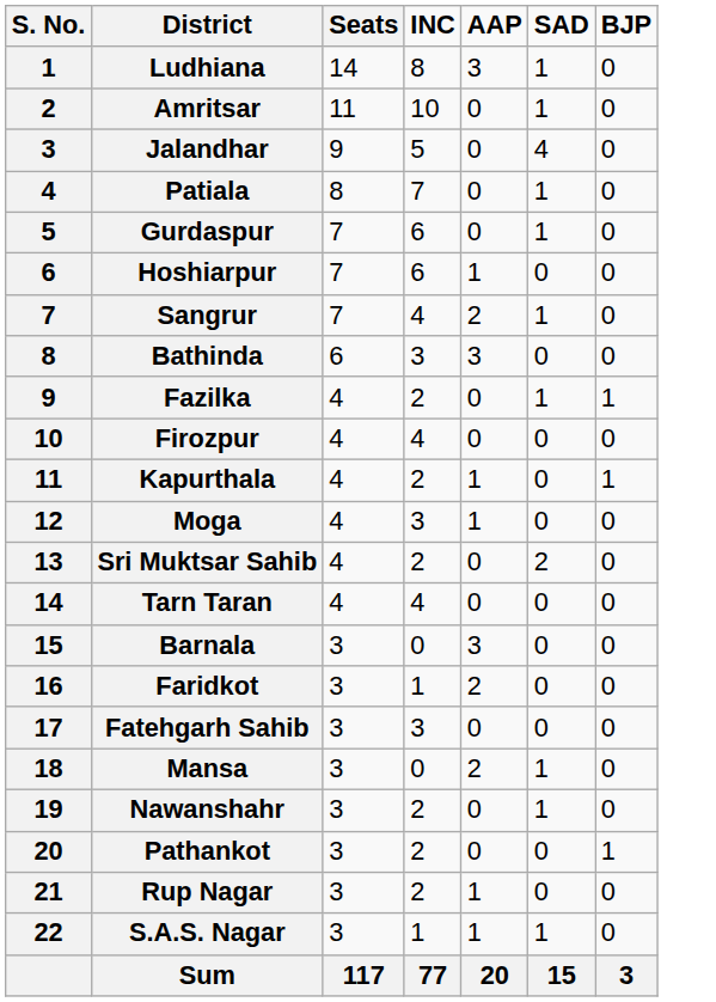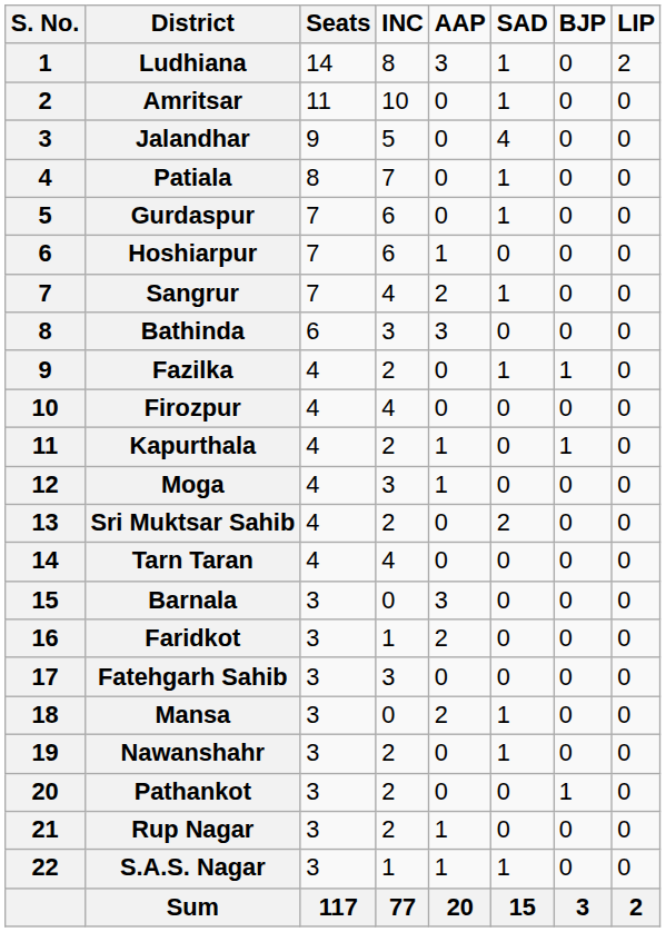+ column: LIP | 2 | 0 | 0 | 0 | 0 | 0 | 0 | 0 | 0 | 0 | 0 | 0 | 0 | 0 | 0 | 0 | 0 | 0 | 0 | 0 | 0 | 0 | 2
